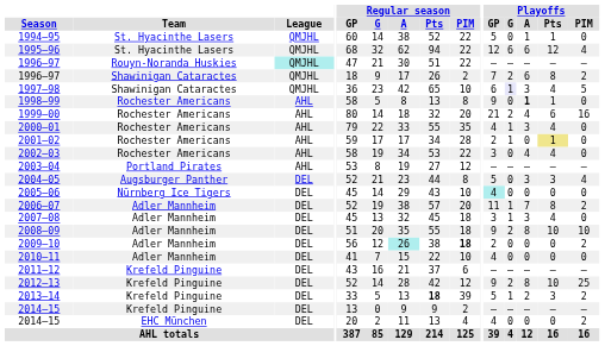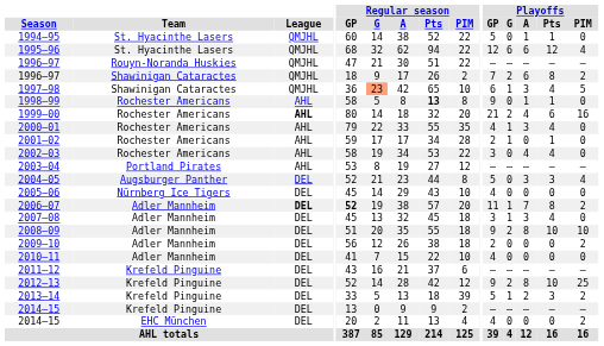1996–97 / Rouyn-Noranda Huskies | League: paleturquoise background -> no background
1997–98 | Regular season / G: no background -> lightsalmon background
1997–98 | Playoffs / G: lavender background -> no background
1998–99 | Regular season / Pts: normal -> bold
1998–99 | Playoffs / A: bold -> normal
1999–00 | League: normal -> bold
2001–02 | Playoffs / Pts: khaki background -> no background
2005–06 | Playoffs / GP: paleturquoise background -> no background
2006–07 | League: normal -> bold
2006–07 | Regular season / GP: normal -> bold
2009–10 | Regular season / A: paleturquoise background -> no background
2009–10 | Regular season / PIM: bold -> normal
2013–14 | Regular season / Pts: bold -> normal
